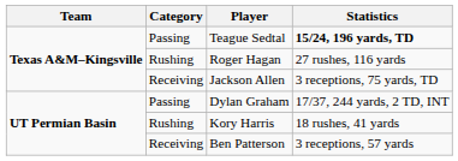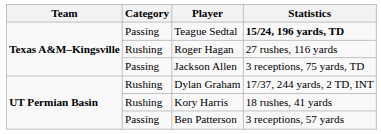Jackson Allen | Category: Receiving -> Passing
Dylan Graham | Category: Passing -> Rushing
Ben Patterson | Category: Receiving -> Passing
